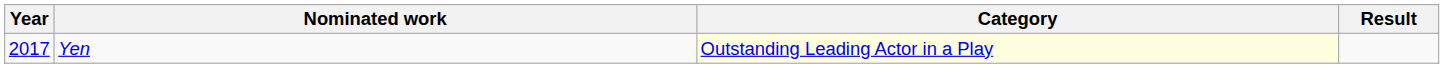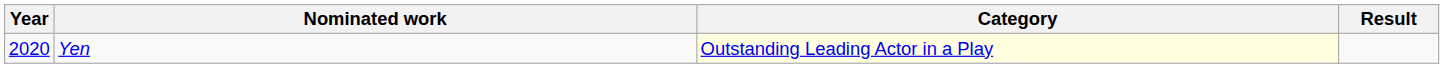Yen | Year: 2017 -> 2020
